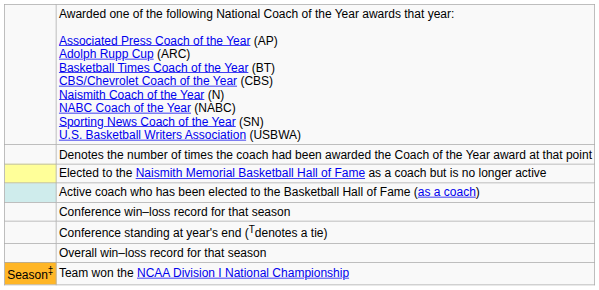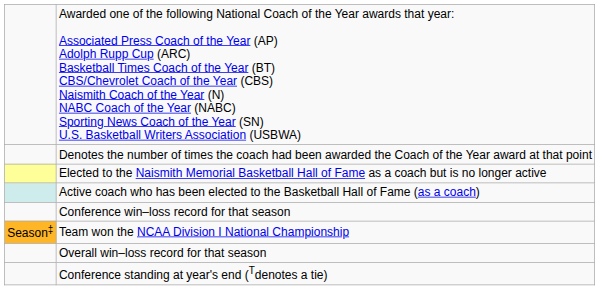rows swapped: Conference standing at year's end (Tdenotes a tie) <-> Team won the NCAA Division I National Championship
